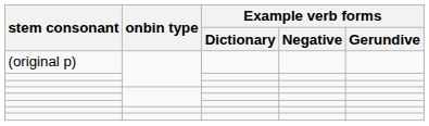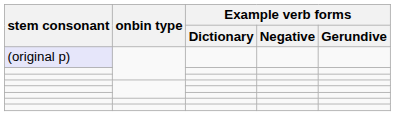(original p) | stem consonant: no background -> lavender background
